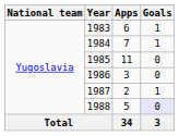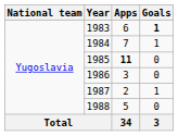1983 | Goals: normal -> bold
1985 | Apps: normal -> bold
1988 | Goals: lavender background -> no background
